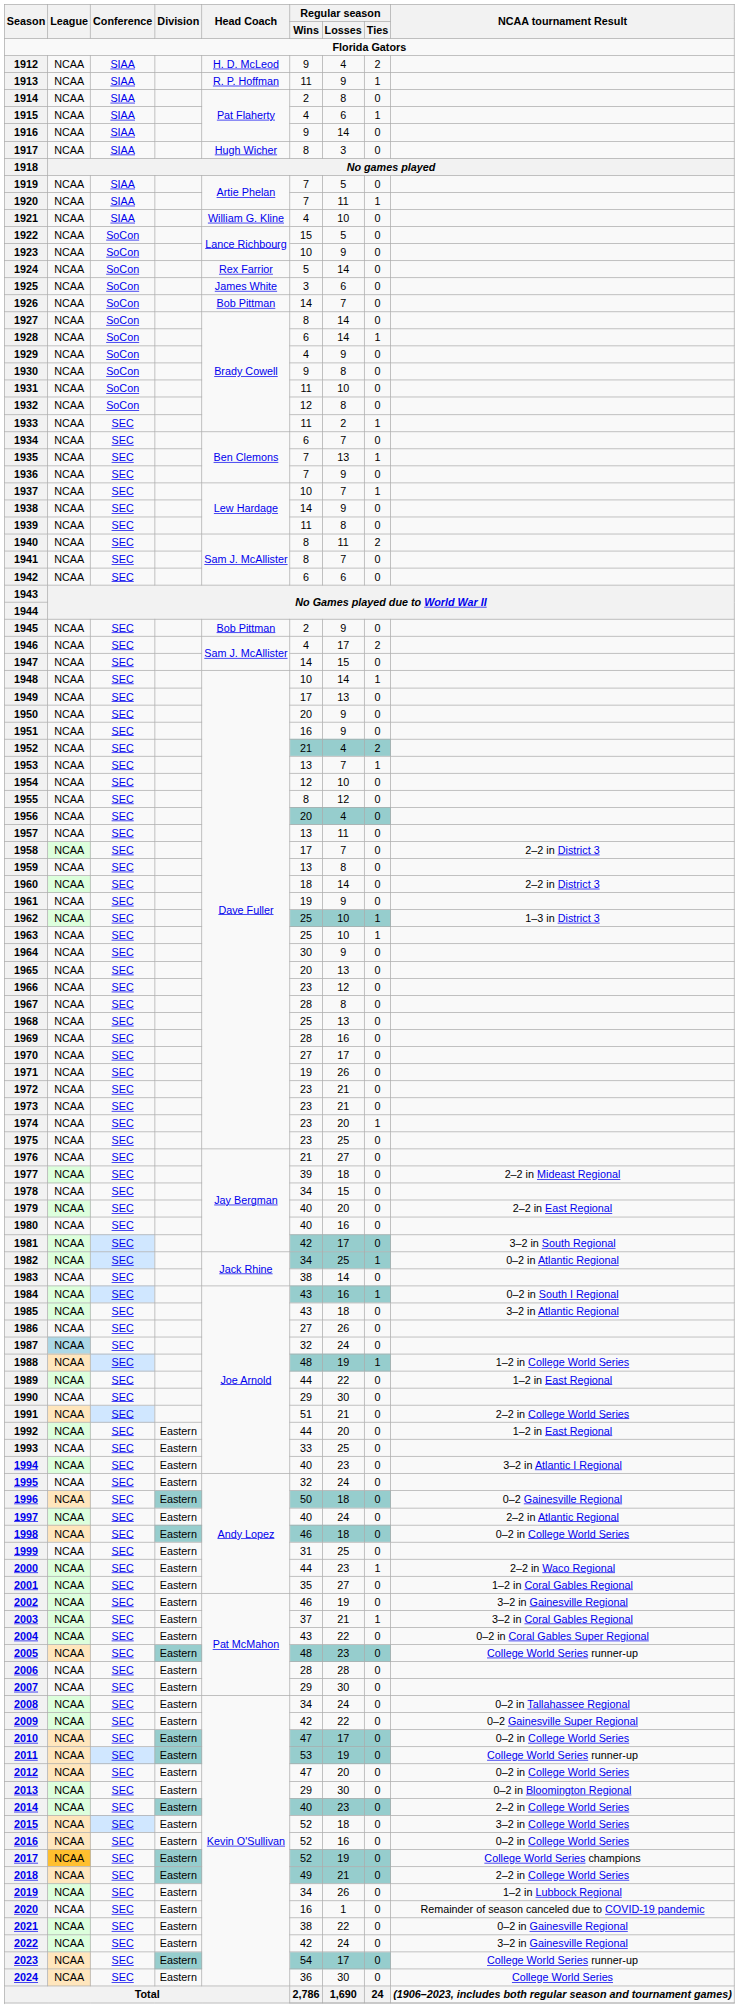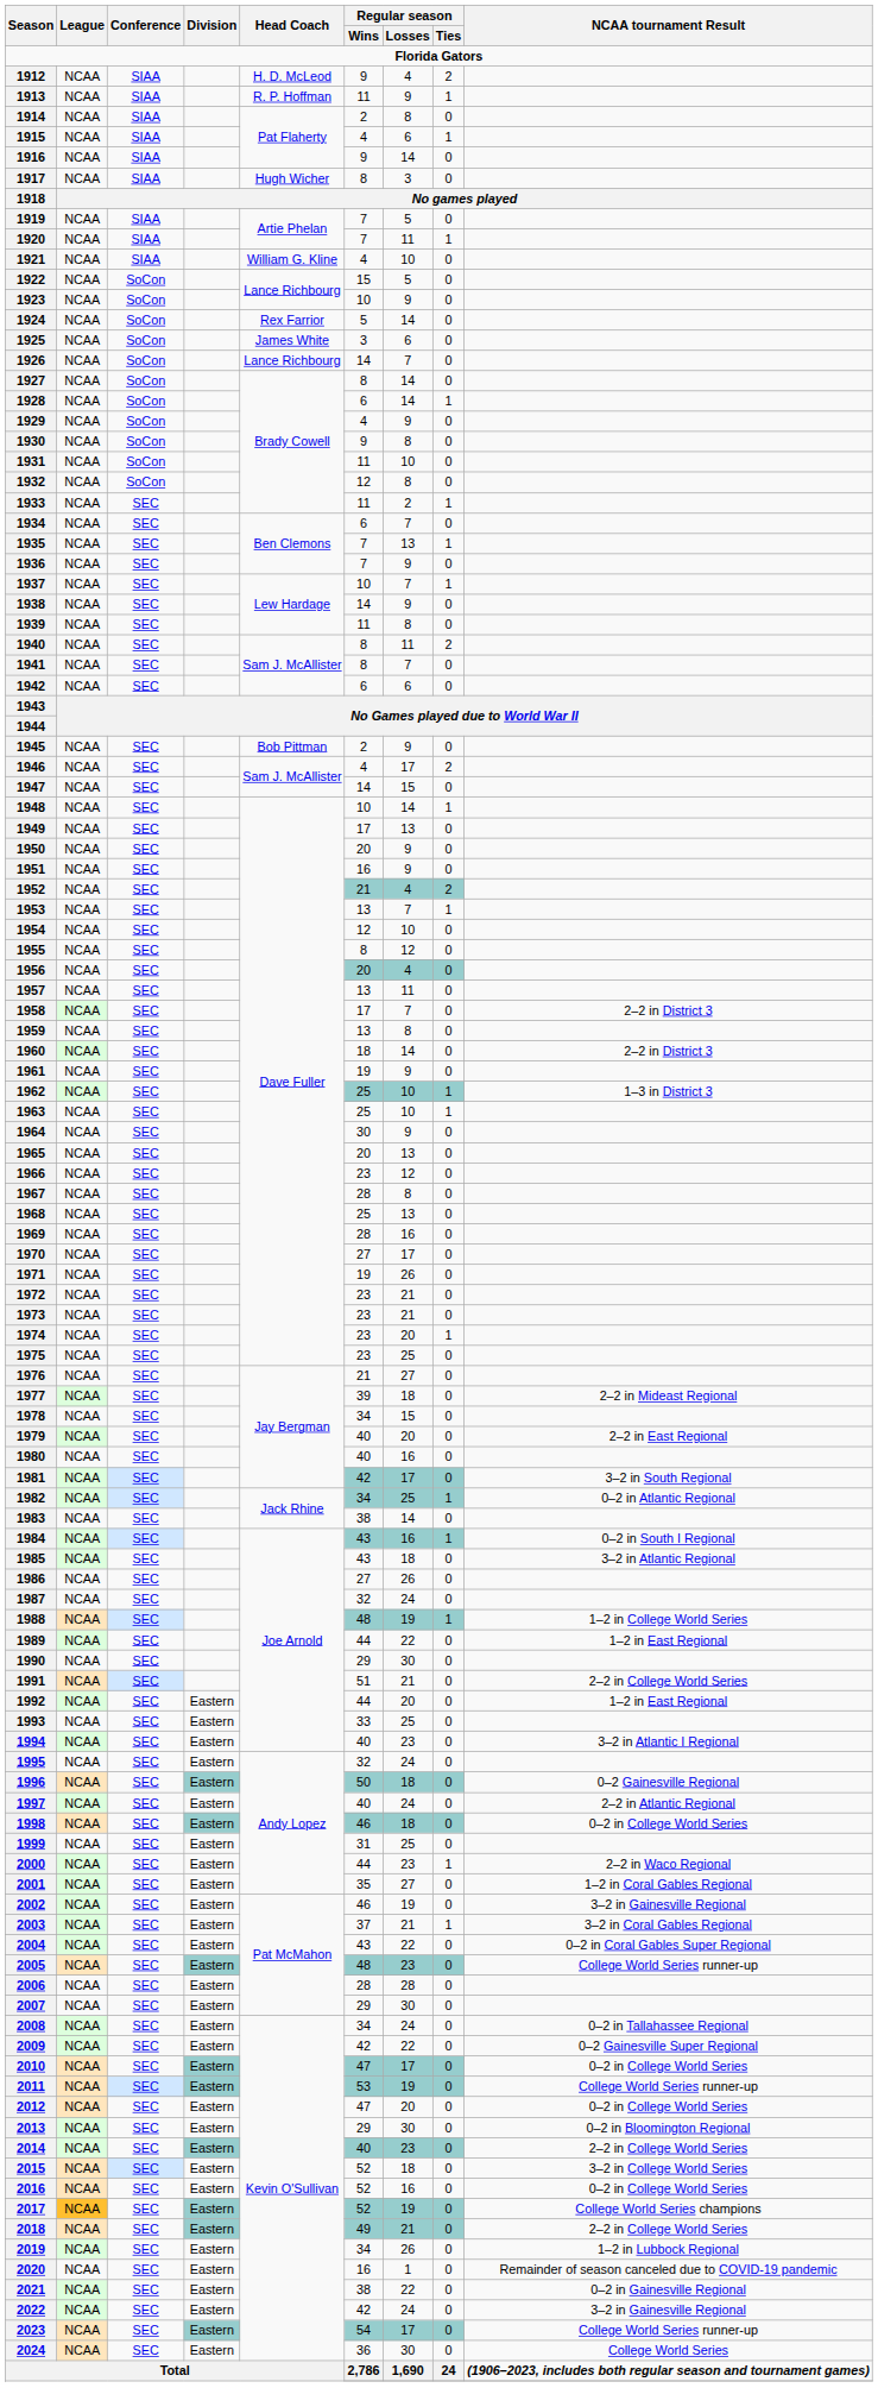1926 | Head Coach: Bob Pittman -> Lance Richbourg
1987 | League: lightblue background -> no background
